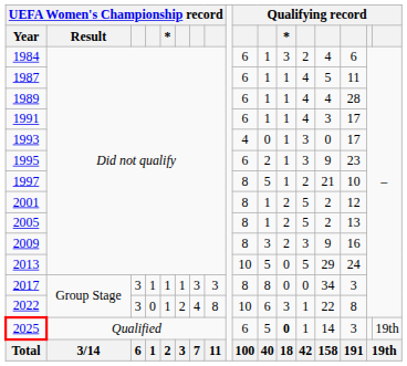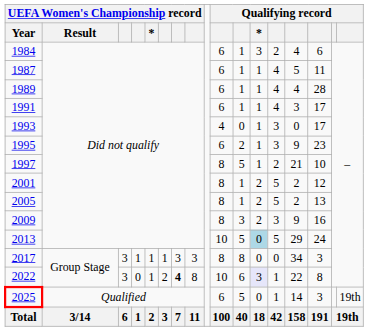2013 | Qualifying record / *: no background -> lightblue background
2022 | column 7: normal -> bold
2022 | Qualifying record / *: no background -> lavender background
2025 | Qualifying record / *: bold -> normal
